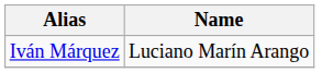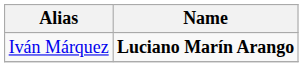Iván Márquez | Name: normal -> bold
